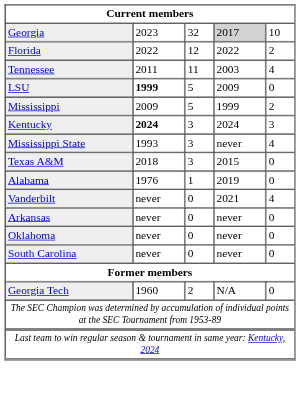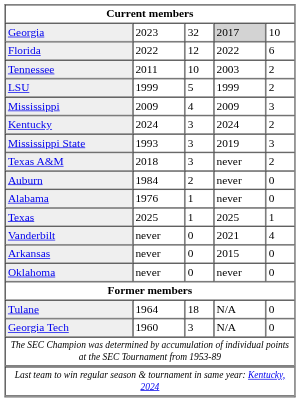Florida | column 5: 2 -> 6
Tennessee | column 3: 11 -> 10
Tennessee | column 5: 4 -> 2
LSU | column 2: bold -> normal
LSU | column 4: 2009 -> 1999
LSU | column 5: 0 -> 2
Mississippi | column 3: 5 -> 4
Mississippi | column 4: 1999 -> 2009
Mississippi | column 5: 2 -> 3
Kentucky | column 2: bold -> normal
Kentucky | column 5: 3 -> 2
Mississippi State | column 4: never -> 2019
Mississippi State | column 5: 4 -> 3
Texas A&M | column 4: 2015 -> never
Texas A&M | column 5: 0 -> 2
+ row: Auburn | 1984 | 2 | never | 0
Alabama | column 4: 2019 -> never
+ row: Texas | 2025 | 1 | 2025 | 1
Arkansas | column 4: never -> 2015
- row: South Carolina | never | 0 | never | 0
+ row: Tulane | 1964 | 18 | N/A | 0
Georgia Tech | column 3: 2 -> 3
